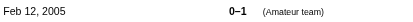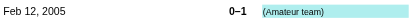Feb 12, 2005 | column 3: no background -> paleturquoise background
